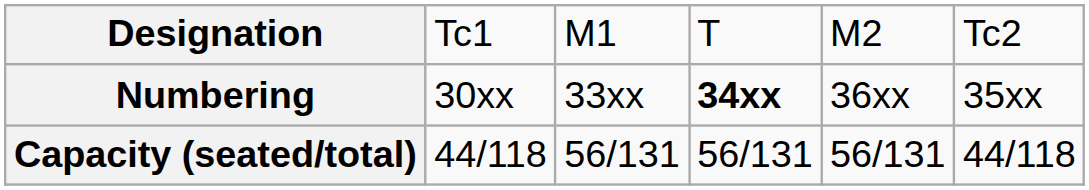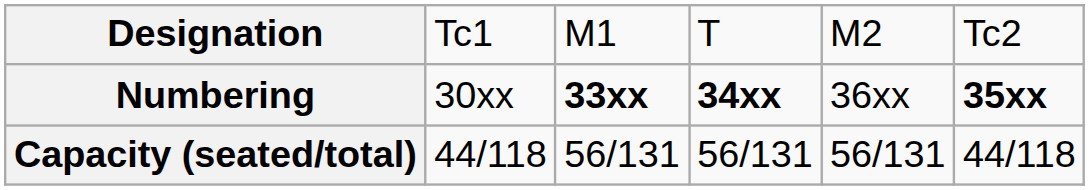Numbering | column 3: normal -> bold
Numbering | column 6: normal -> bold
